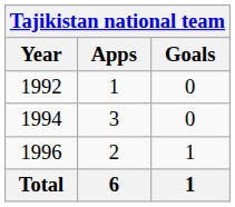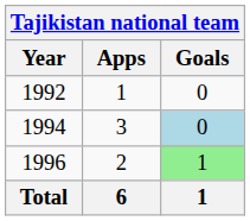1994 | Goals: no background -> lightblue background
1996 | Goals: no background -> lightgreen background
